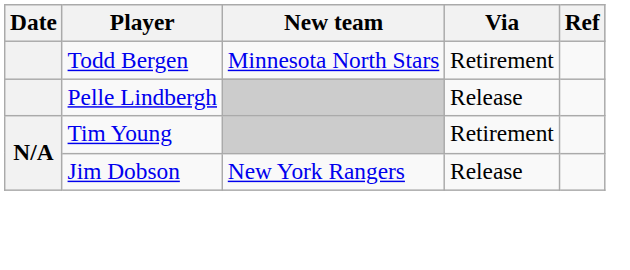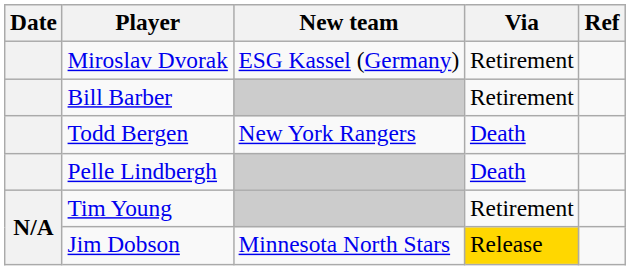+ row: Miroslav Dvorak | ESG Kassel (Germany) | Retirement
+ row: Bill Barber | Retirement
Todd Bergen | New team: Minnesota North Stars -> New York Rangers
Todd Bergen | Via: Retirement -> Death
Pelle Lindbergh | Via: Release -> Death
Jim Dobson | New team: New York Rangers -> Minnesota North Stars
Jim Dobson | Via: no background -> gold background
